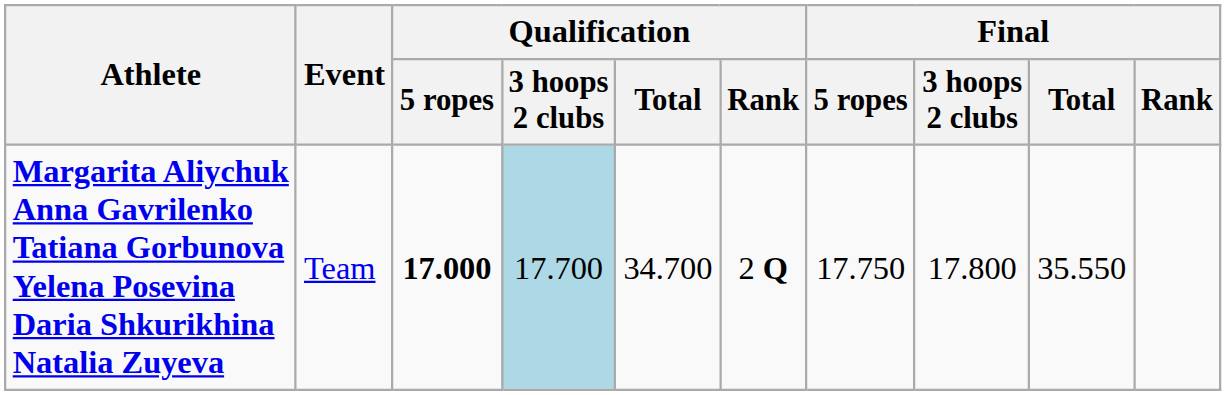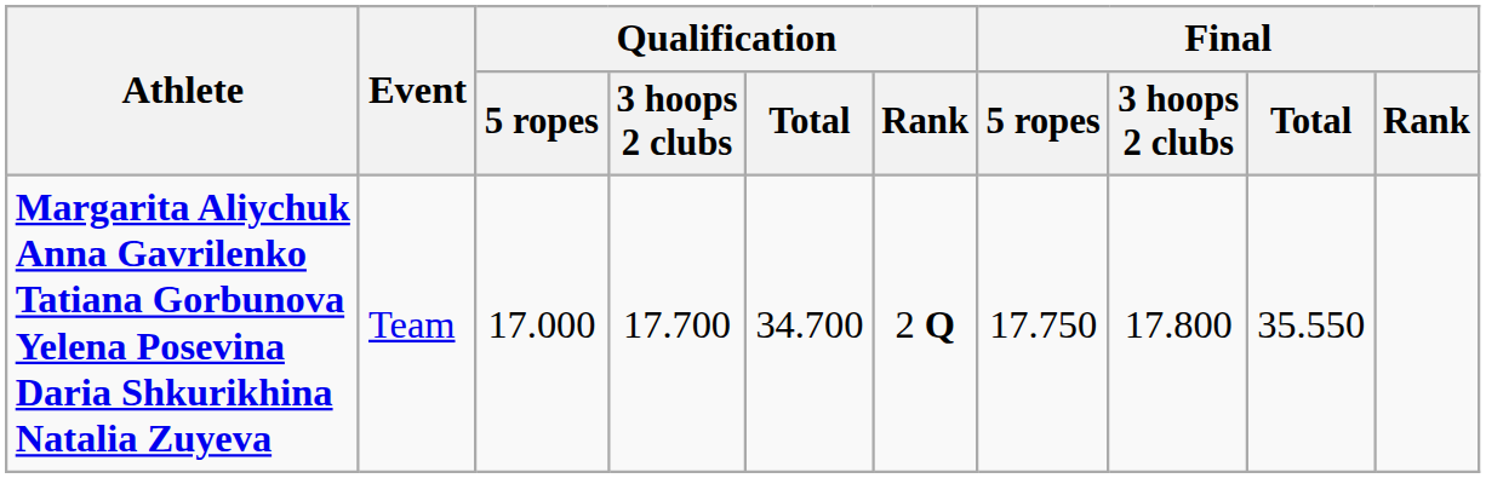row 3 | Qualification / 5 ropes: bold -> normal
row 3 | Qualification / 3 hoops 2 clubs: lightblue background -> no background
